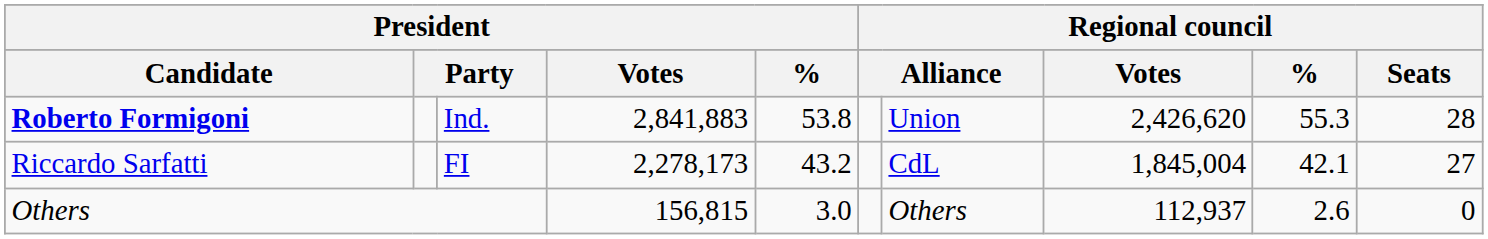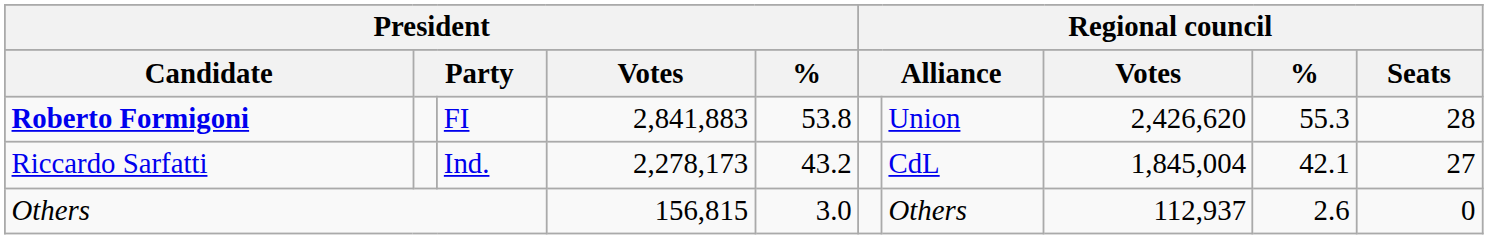Roberto Formigoni | column 3: Ind. -> FI
Riccardo Sarfatti | column 3: FI -> Ind.
